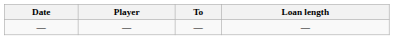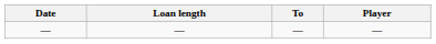columns swapped: Player <-> Loan length
